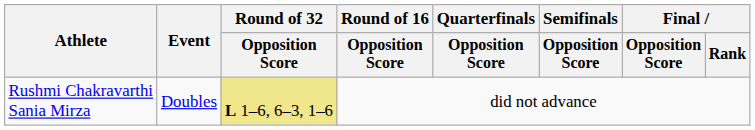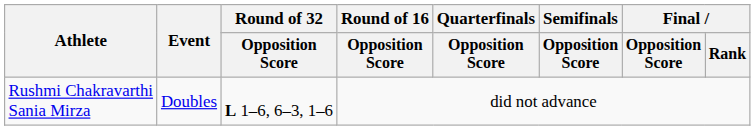Rushmi Chakravarthi Sania Mirza | Round of 32 / Opposition Score: khaki background -> no background
